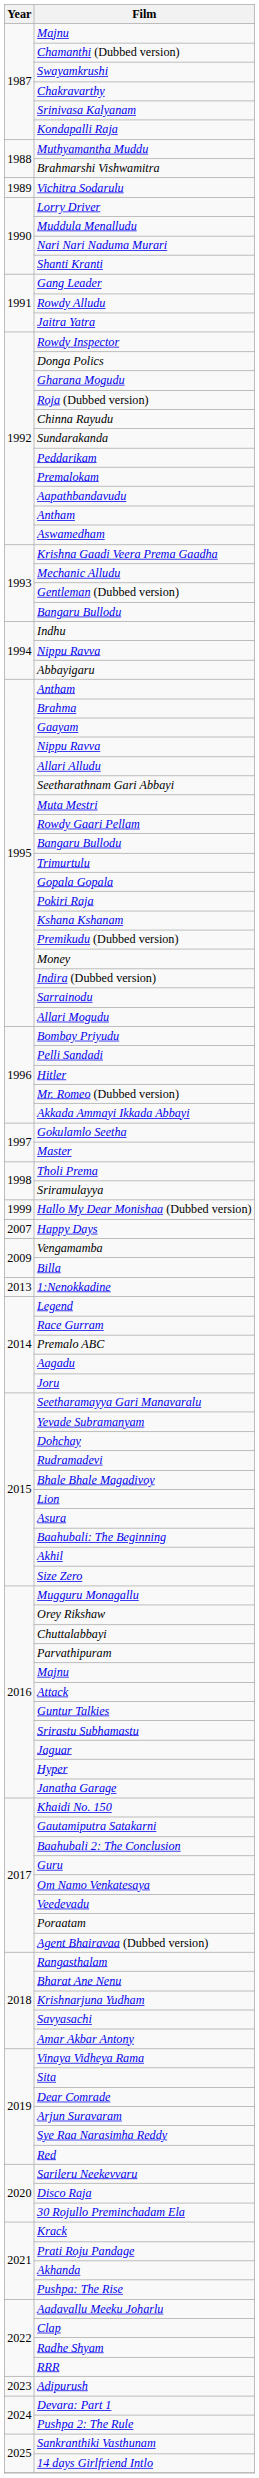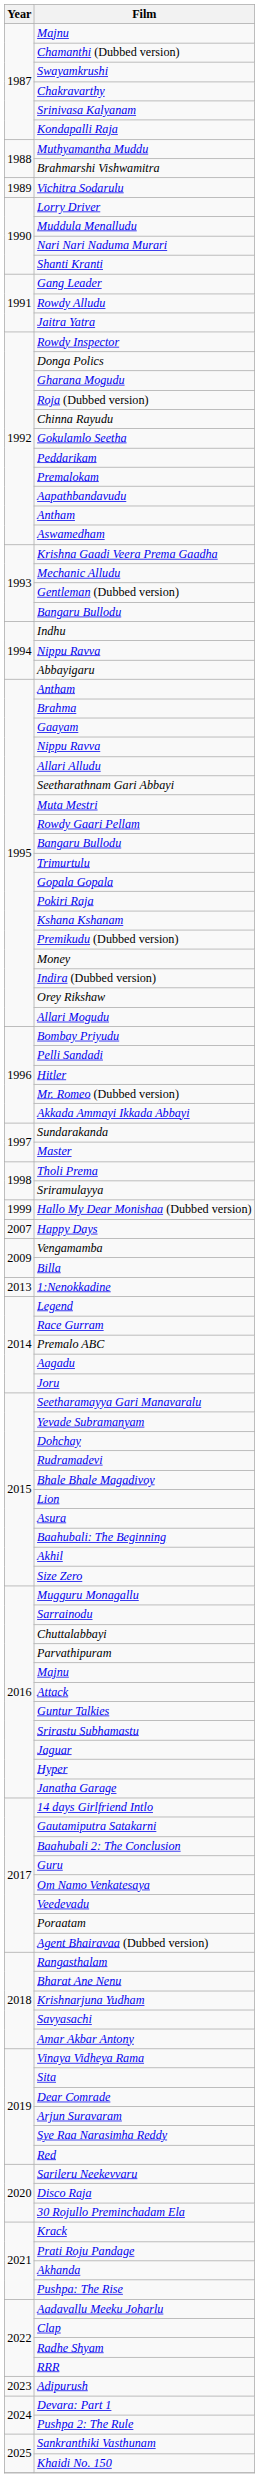row 23 | Film: Sundarakanda -> Gokulamlo Seetha
row 52 | Film: Sarrainodu -> Orey Rikshaw
row 59 | Film: Gokulamlo Seetha -> Sundarakanda
row 84 | Film: Orey Rikshaw -> Sarrainodu
row 94 | Film: Khaidi No. 150 -> 14 days Girlfriend Intlo
row 128 | Film: 14 days Girlfriend Intlo -> Khaidi No. 150
